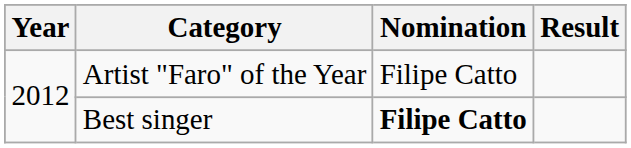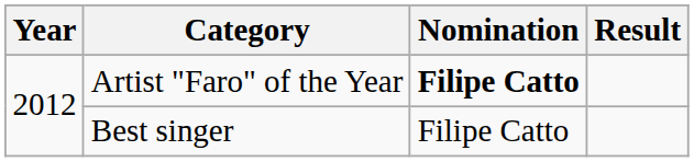Artist "Faro" of the Year | Nomination: normal -> bold
Best singer | Nomination: bold -> normal
